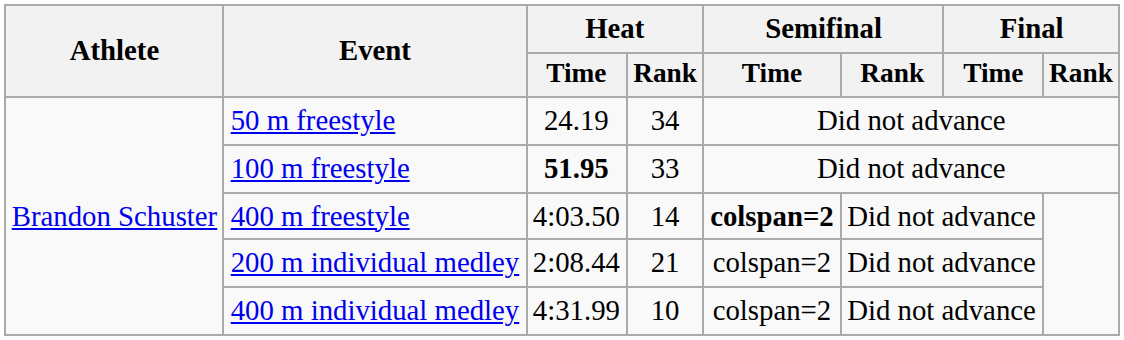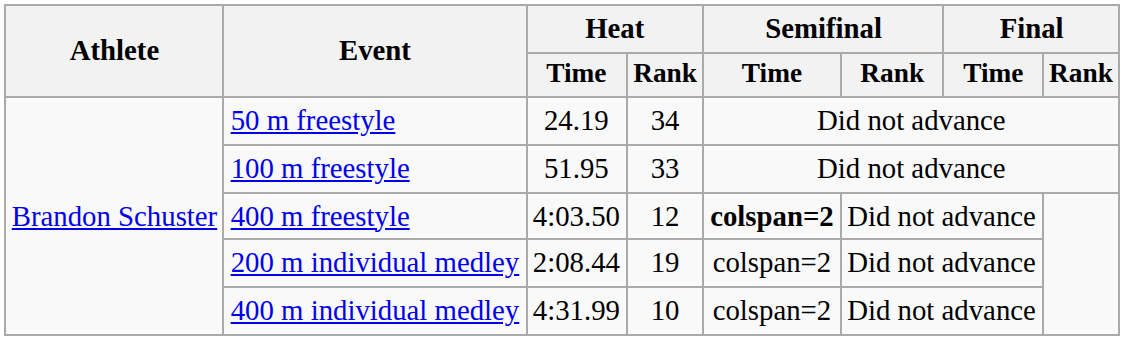100 m freestyle | Heat / Time: bold -> normal
400 m freestyle | Heat / Rank: 14 -> 12
200 m individual medley | Heat / Rank: 21 -> 19
